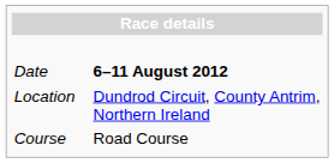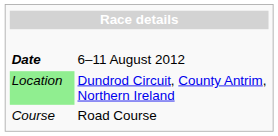Date | column 1: normal -> bold
Date | column 2: bold -> normal
Location | column 1: no background -> lightgreen background
